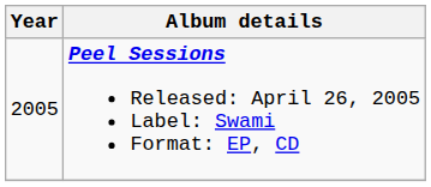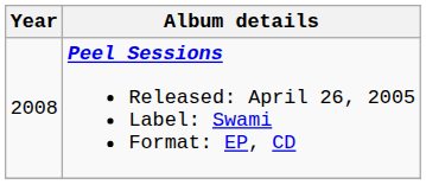row 2 | Year: 2005 -> 2008
